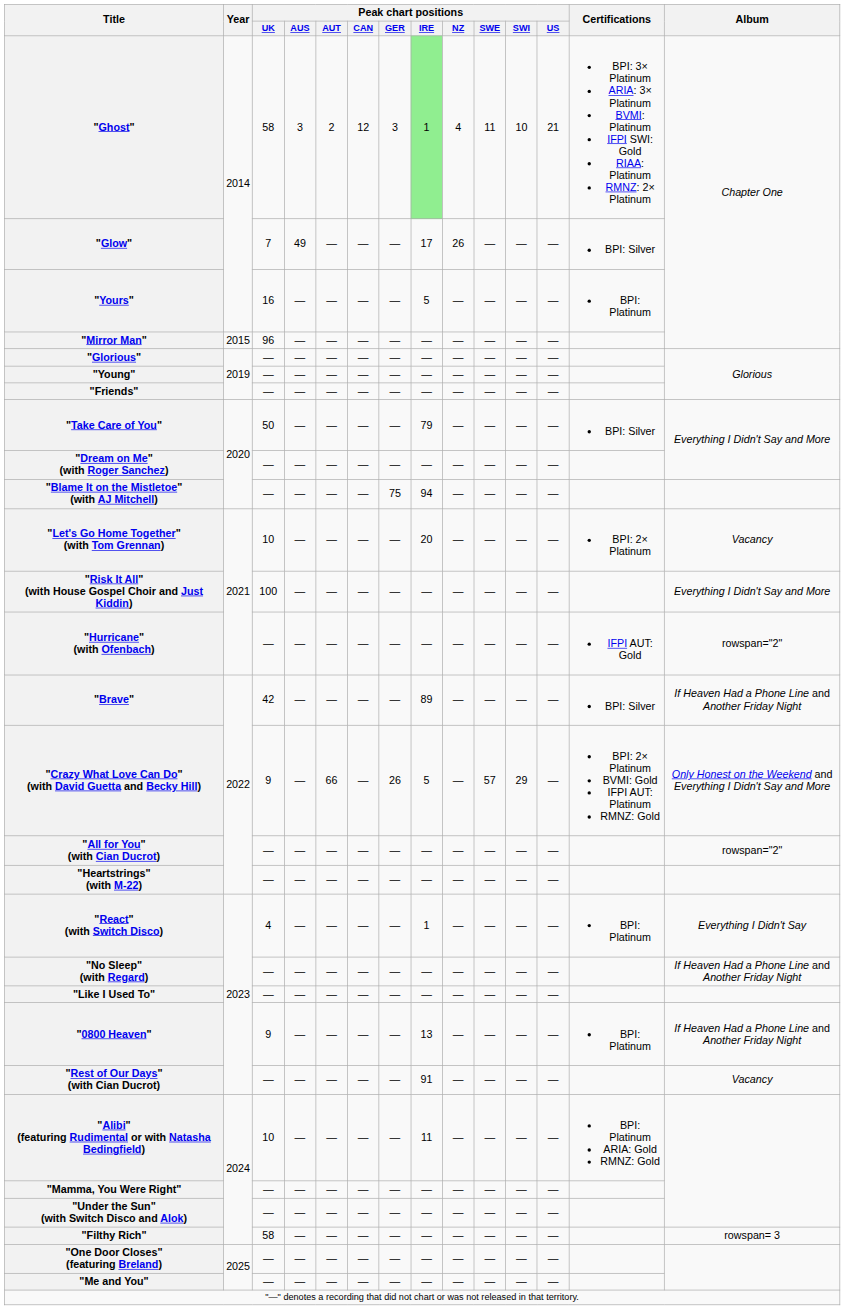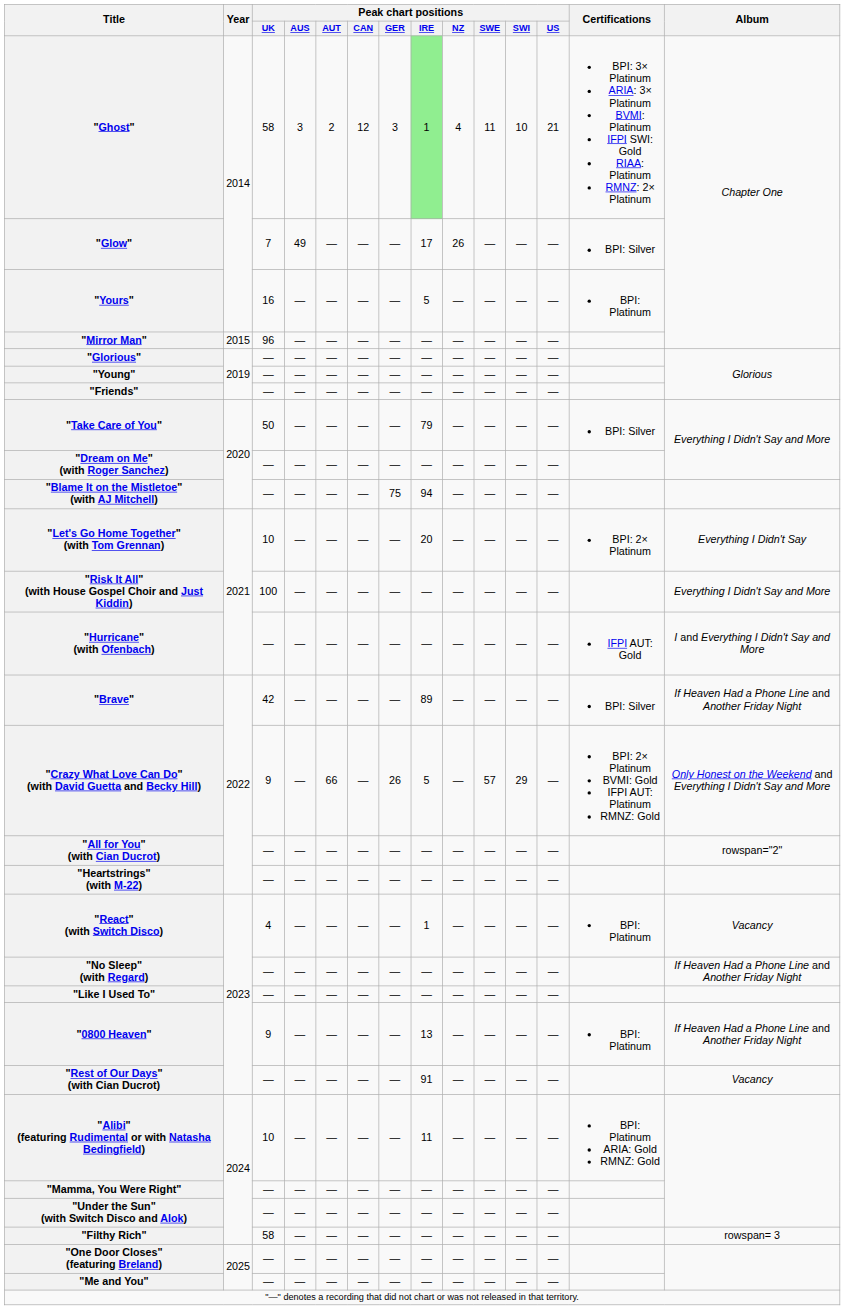"Let's Go Home Together" (with Tom Grennan) | Album: Vacancy -> Everything I Didn't Say
"Hurricane" (with Ofenbach) | Album: rowspan="2" -> I and Everything I Didn't Say and More
"React" (with Switch Disco) | Album: Everything I Didn't Say -> Vacancy
